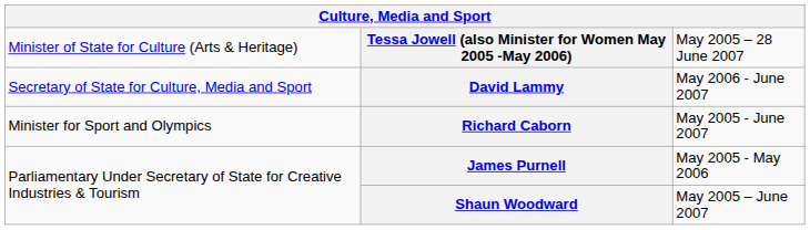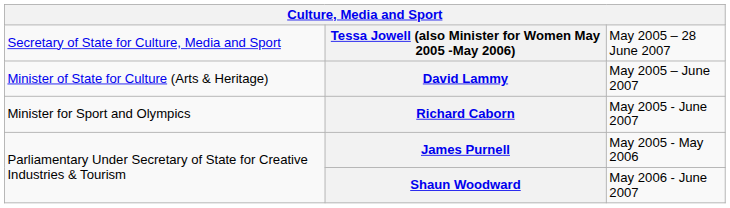Tessa Jowell (also Minister for Women May 2005 -May 2006) | column 1: Minister of State for Culture (Arts & Heritage) -> Secretary of State for Culture, Media and Sport
David Lammy | column 1: Secretary of State for Culture, Media and Sport -> Minister of State for Culture (Arts & Heritage)
David Lammy | column 3: May 2006 - June 2007 -> May 2005 – June 2007
Shaun Woodward | column 3: May 2005 – June 2007 -> May 2006 - June 2007
